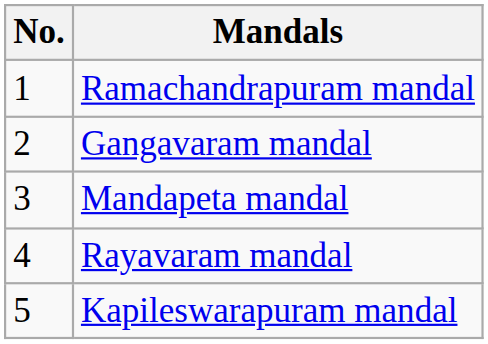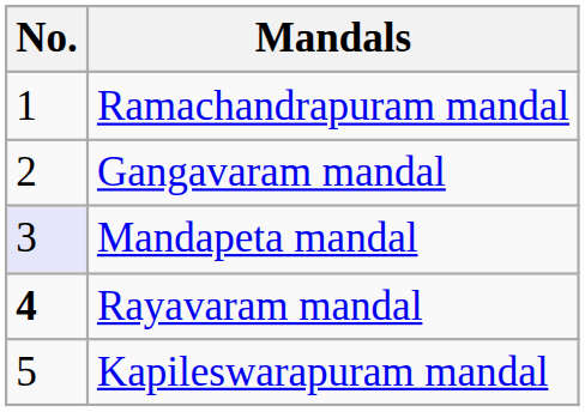Mandapeta mandal | No.: no background -> lavender background
Rayavaram mandal | No.: normal -> bold
